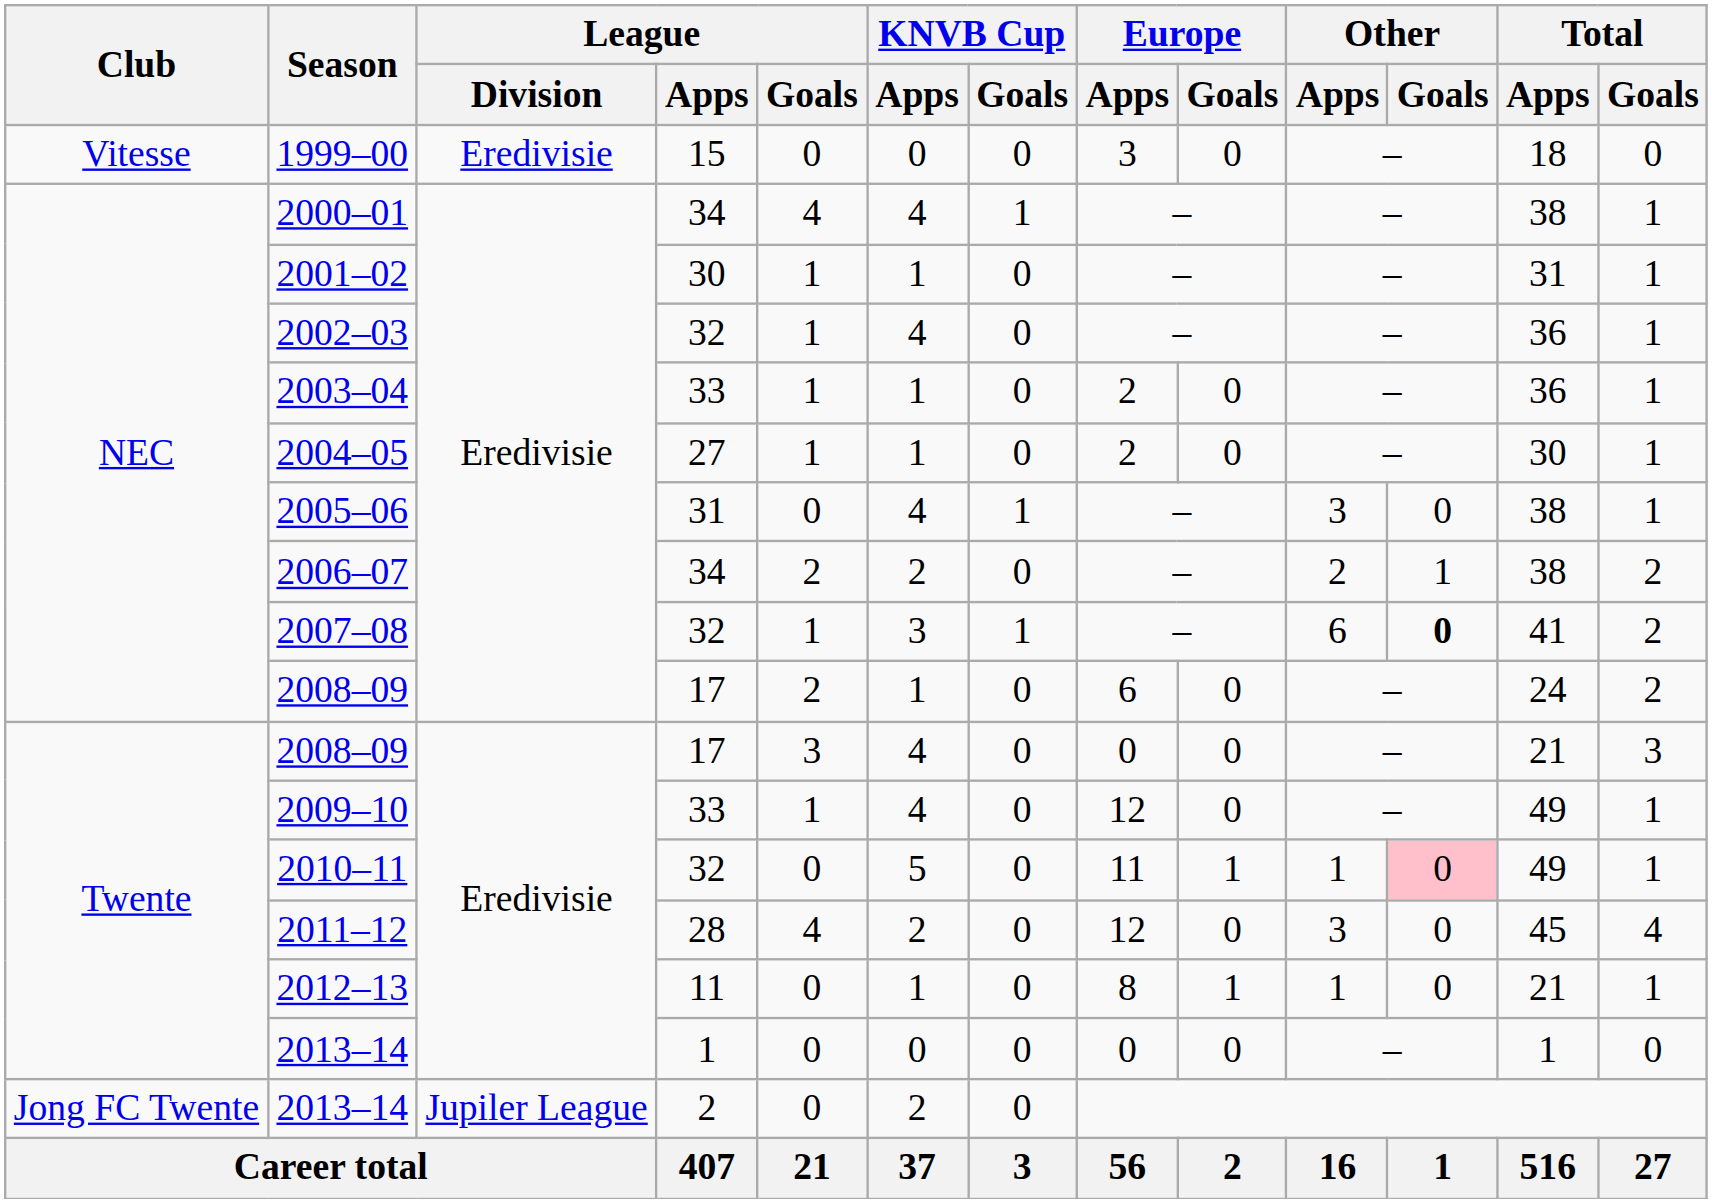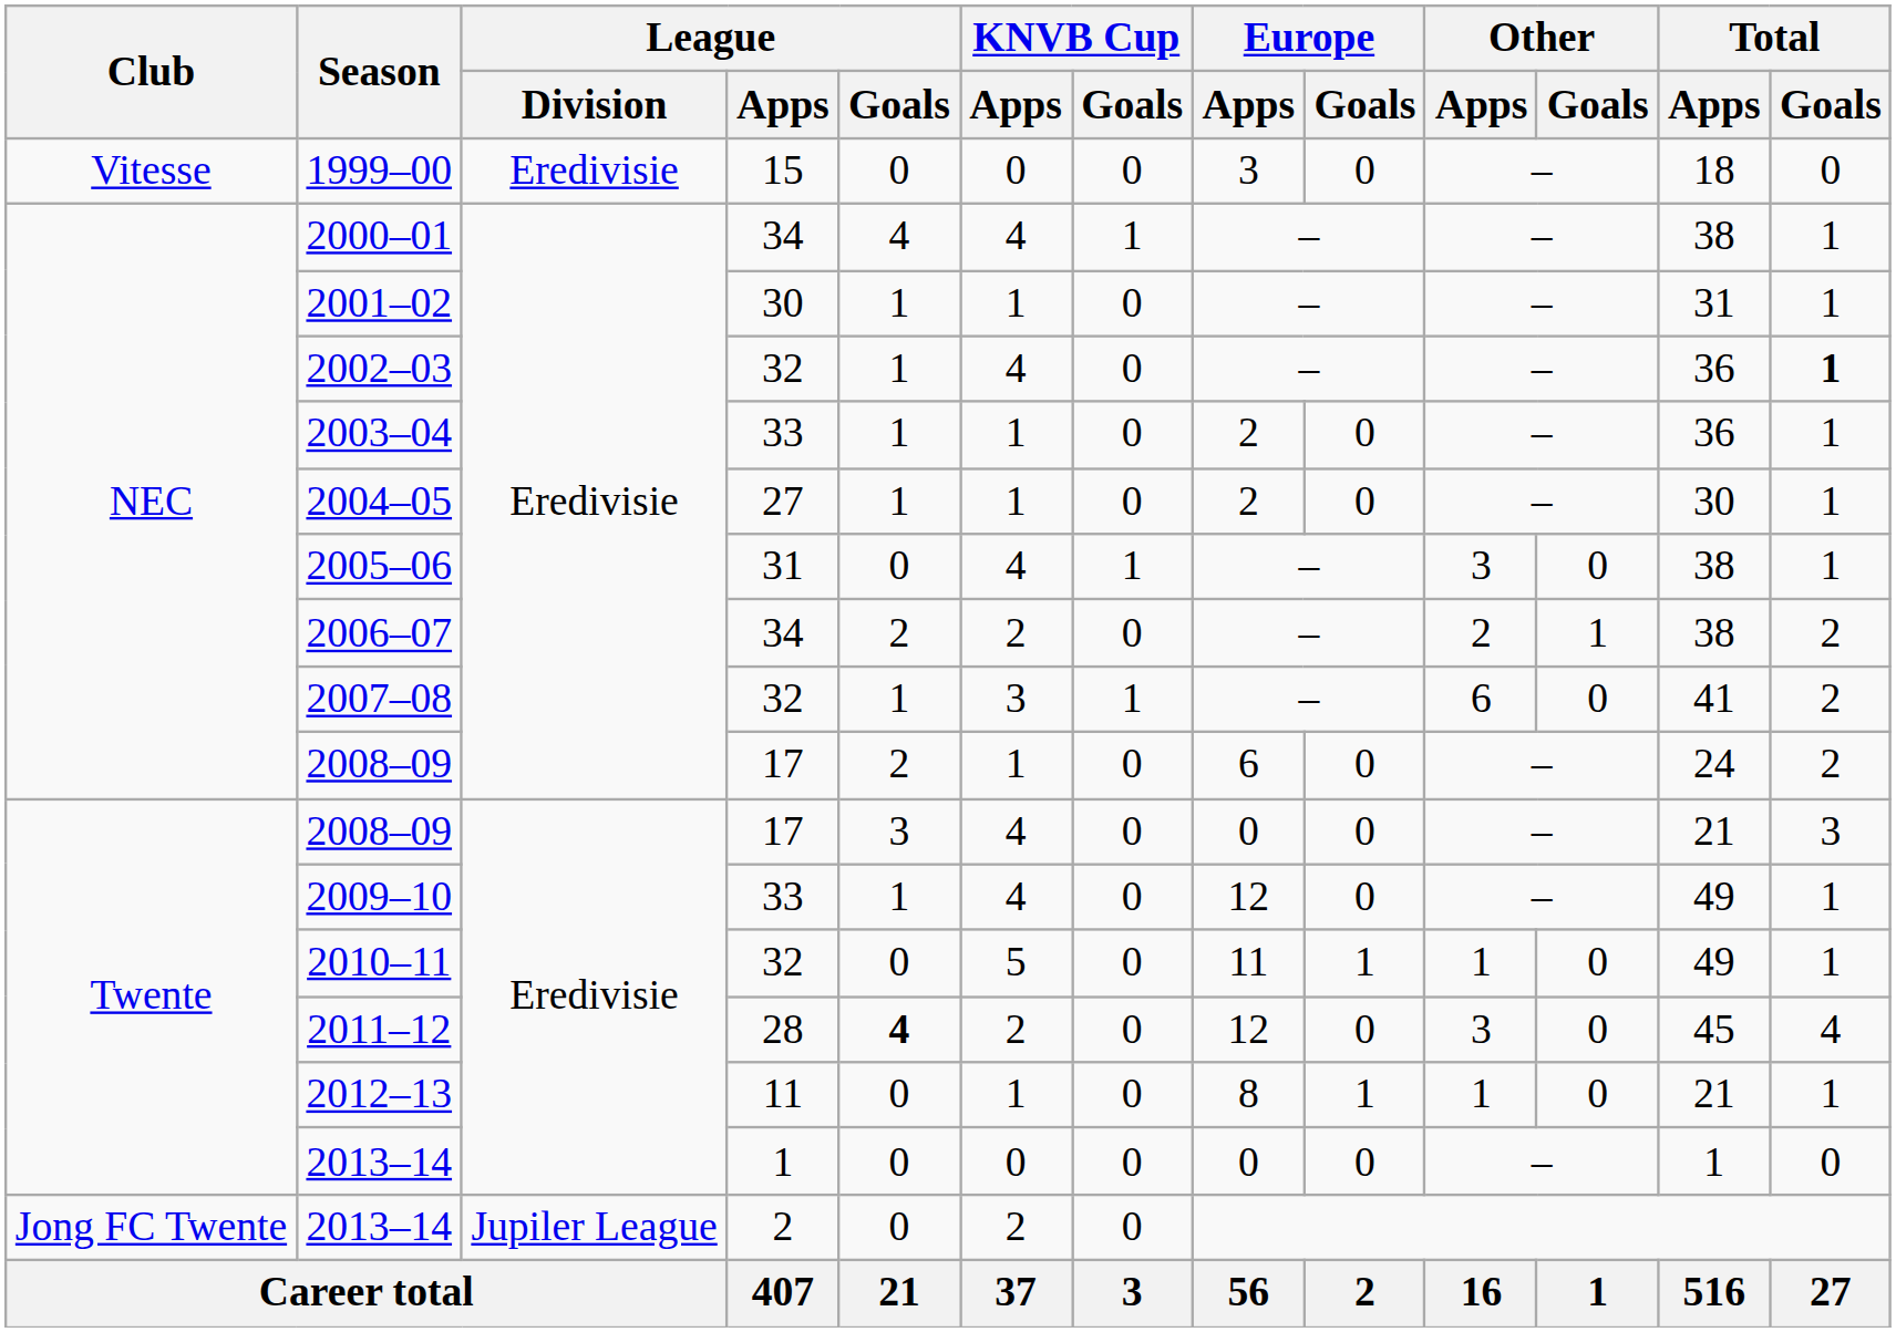2002–03 | Total / Goals: normal -> bold
2007–08 | Other / Goals: bold -> normal
2010–11 | Other / Goals: pink background -> no background
2011–12 | League / Goals: normal -> bold
